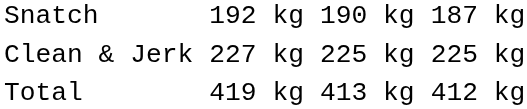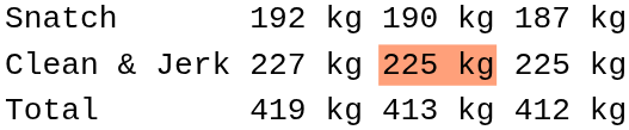Clean & Jerk | column 3: no background -> lightsalmon background
